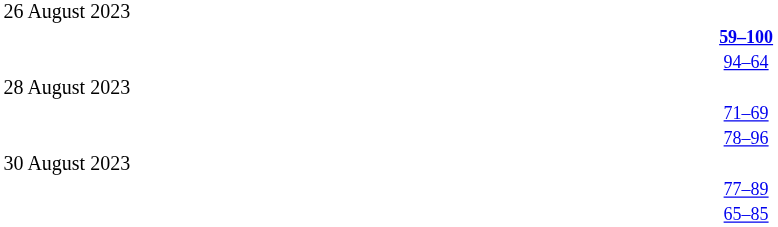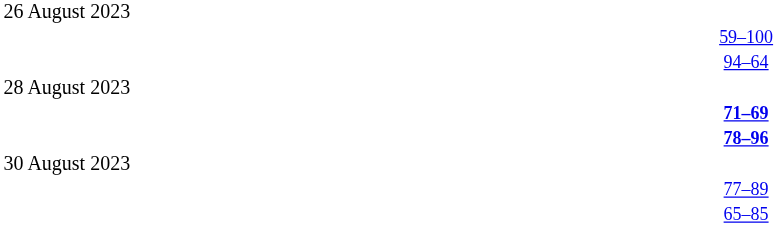59–100 | column 2: bold -> normal
71–69 | column 2: normal -> bold
78–96 | column 2: normal -> bold
